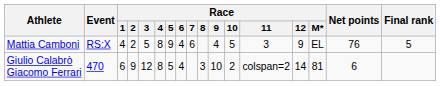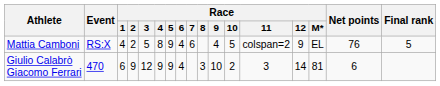Mattia Camboni | Race / 11: 3 -> colspan=2
Giulio Calabrò Giacomo Ferrari | Race / 4: 8 -> 9
Giulio Calabrò Giacomo Ferrari | Race / 5: 5 -> 9
Giulio Calabrò Giacomo Ferrari | Race / 11: colspan=2 -> 3
